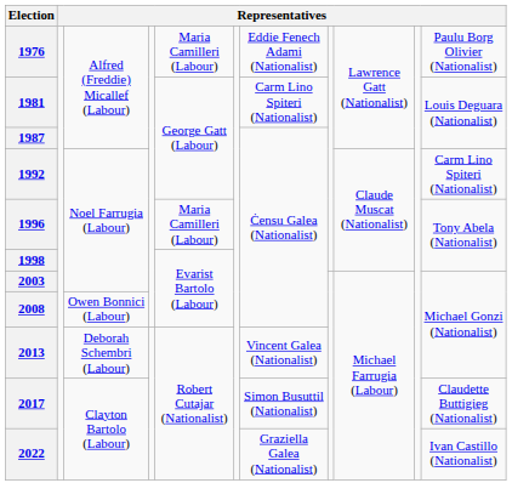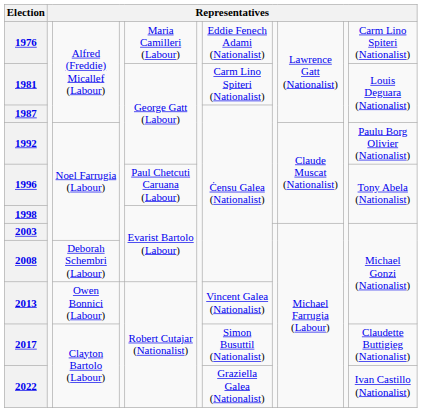1976 | column 11: Paulu Borg Olivier (Nationalist) -> Carm Lino Spiteri (Nationalist)
1992 | column 11: Carm Lino Spiteri (Nationalist) -> Paulu Borg Olivier (Nationalist)
1996 | column 5: Maria Camilleri (Labour) -> Paul Chetcuti Caruana (Labour)
2008 | column 3: Owen Bonnici (Labour) -> Deborah Schembri (Labour)
2013 | column 3: Deborah Schembri (Labour) -> Owen Bonnici (Labour)
